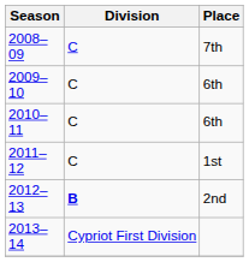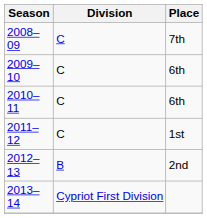2012–13 | Division: bold -> normal
